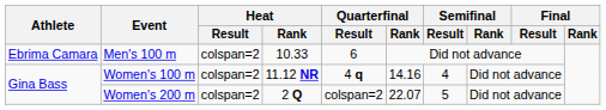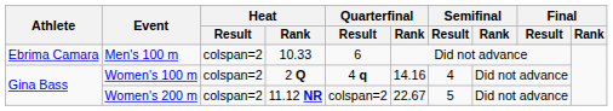Women's 100 m | Heat / Rank: 11.12 NR -> 2 Q
Women's 200 m | Heat / Rank: 2 Q -> 11.12 NR
Women's 200 m | Quarterfinal / Rank: 22.07 -> 22.67
